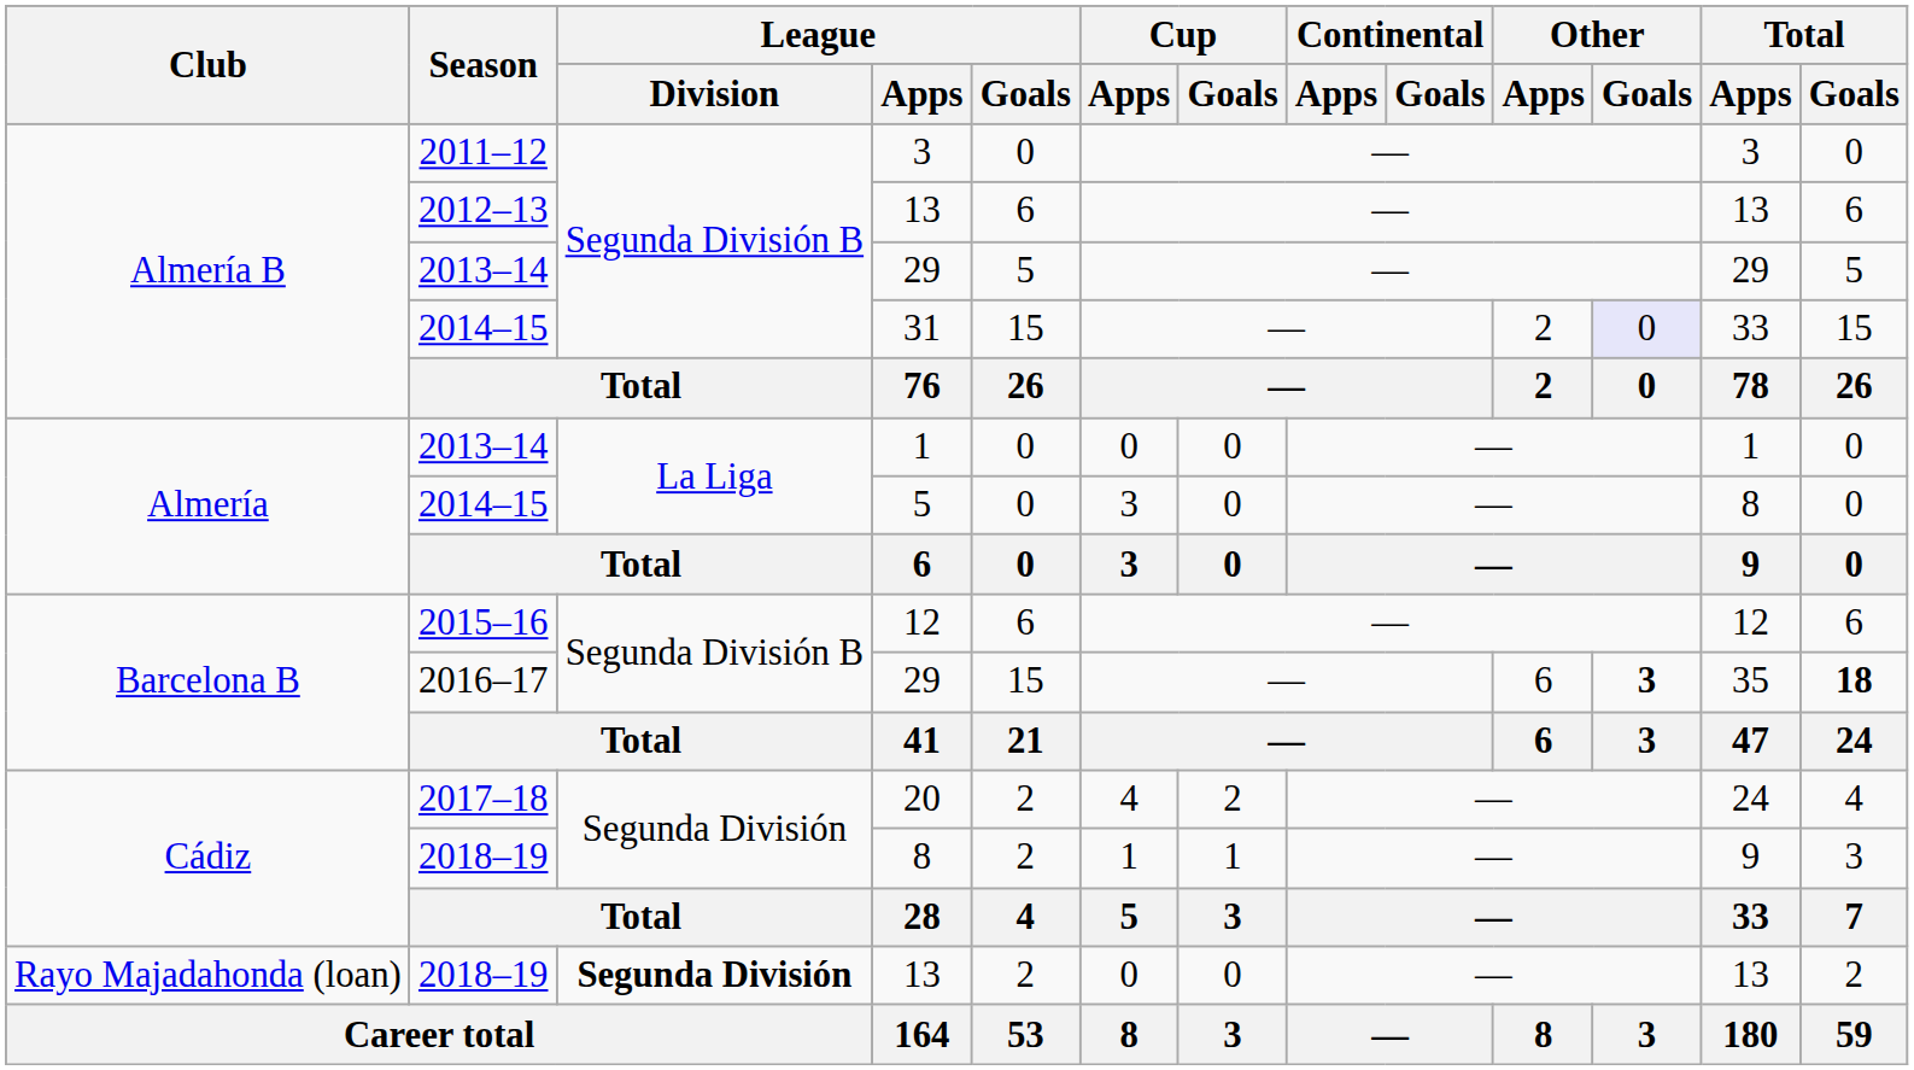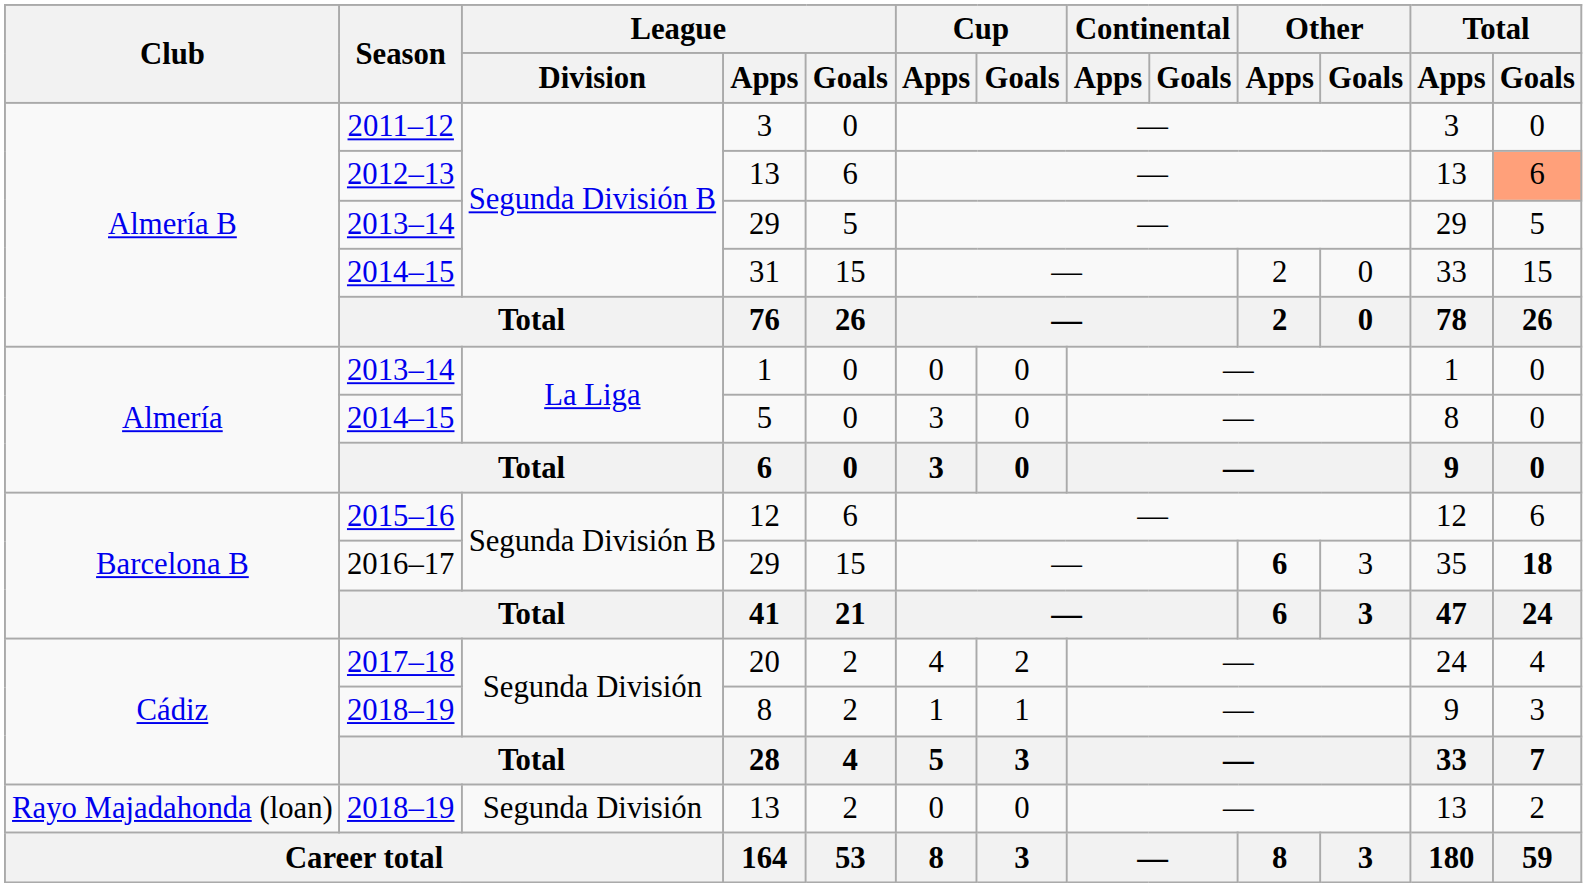2012–13 / 13 | Total / Goals: no background -> lightsalmon background
31 | Other / Goals: lavender background -> no background
2016–17 / 29 | Other / Apps: normal -> bold
2016–17 / 29 | Other / Goals: bold -> normal
2018–19 / 13 | League / Division: bold -> normal
